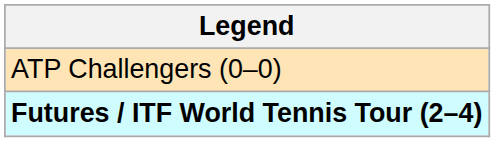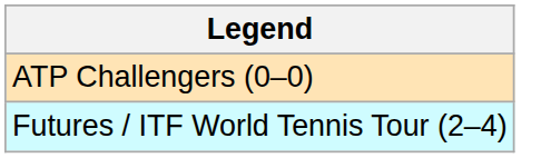row 3 | column 1: bold -> normal
